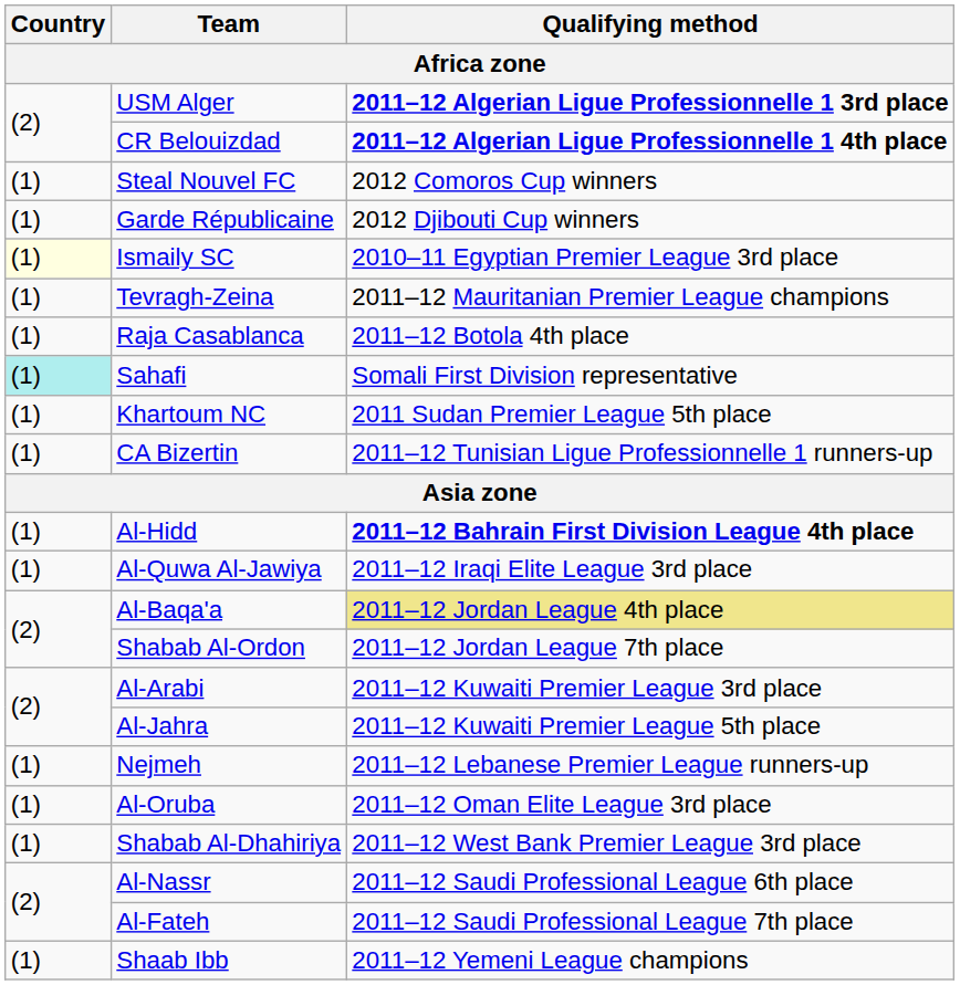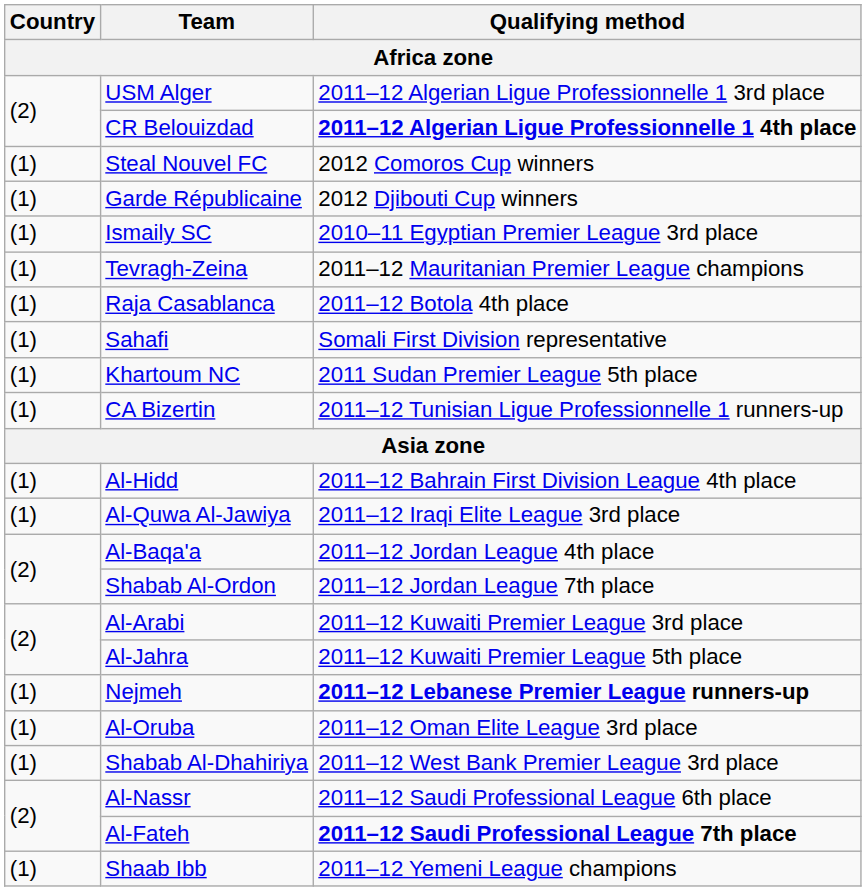USM Alger | Qualifying method: bold -> normal
Ismaily SC | Country: lightyellow background -> no background
Sahafi | Country: paleturquoise background -> no background
Al-Hidd | Qualifying method: bold -> normal
Al-Baqa'a | Qualifying method: khaki background -> no background
Nejmeh | Qualifying method: normal -> bold
Al-Fateh | Qualifying method: normal -> bold
